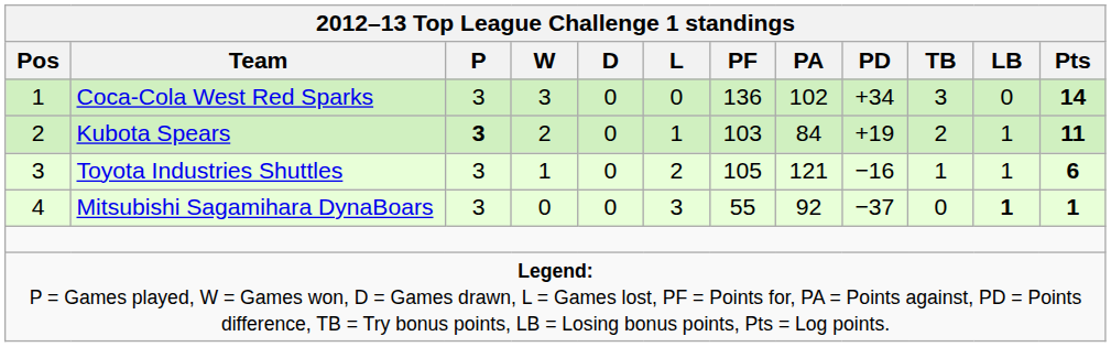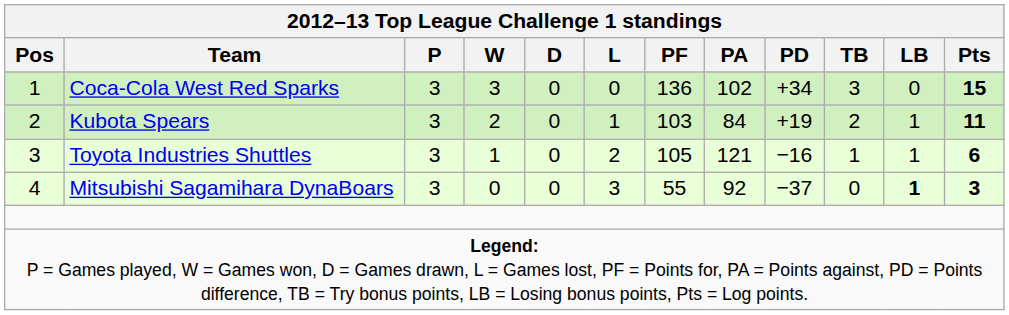Coca-Cola West Red Sparks | Pts: 14 -> 15
Kubota Spears | P: bold -> normal
Mitsubishi Sagamihara DynaBoars | Pts: 1 -> 3
